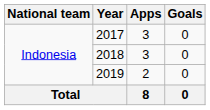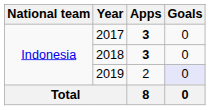2017 | Apps: normal -> bold
2018 | Apps: normal -> bold
2019 | Goals: no background -> lavender background
